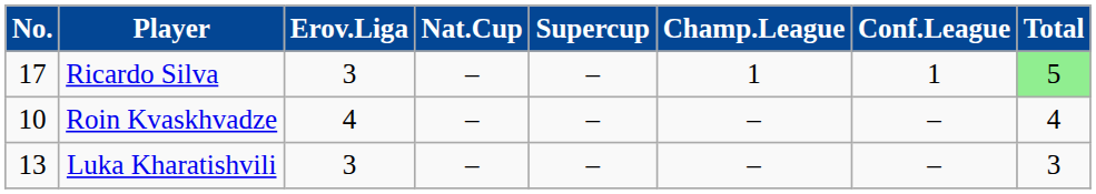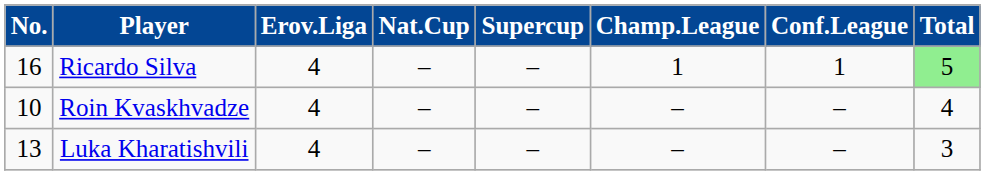Ricardo Silva | No.: 17 -> 16
Ricardo Silva | Erov.Liga: 3 -> 4
Luka Kharatishvili | Erov.Liga: 3 -> 4
